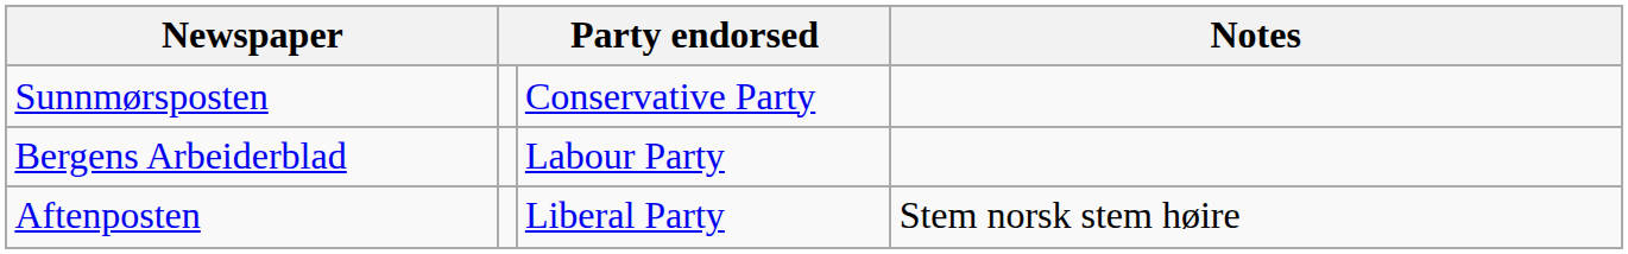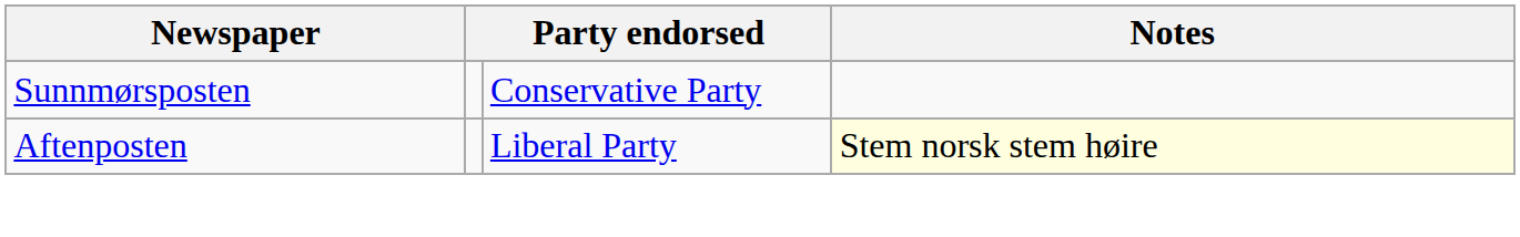- row: Bergens Arbeiderblad | Labour Party
Aftenposten | Notes: no background -> lightyellow background
